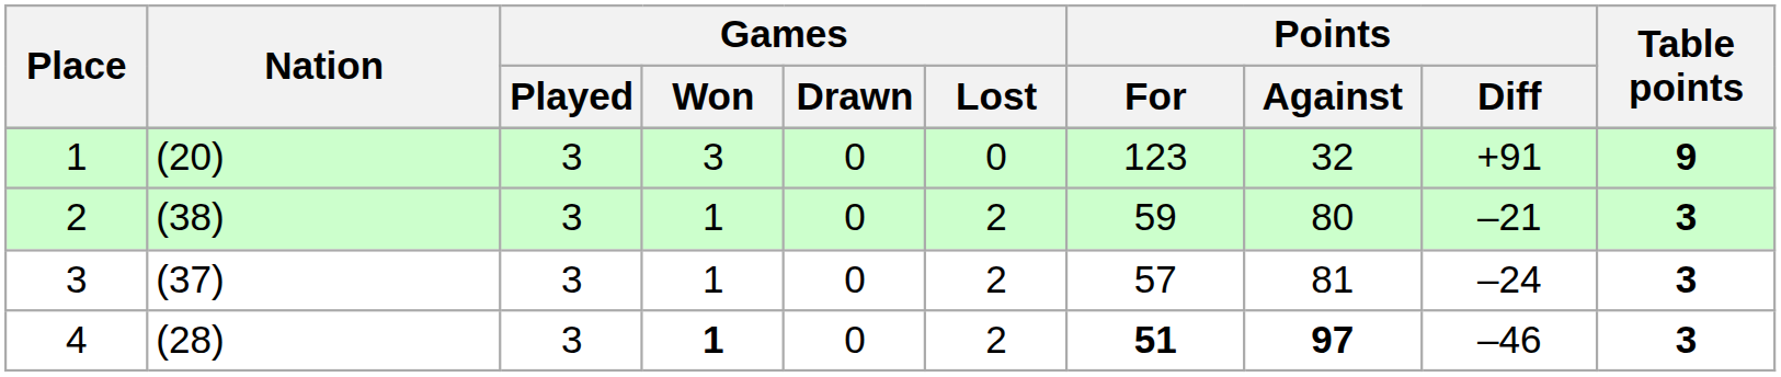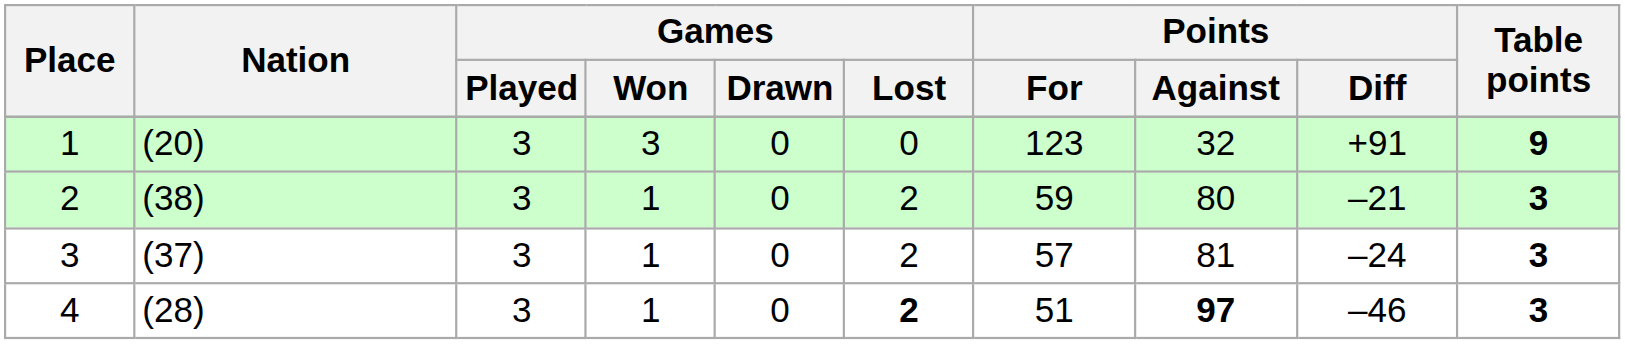4 | Games / Won: bold -> normal
4 | Games / Lost: normal -> bold
4 | Points / For: bold -> normal
